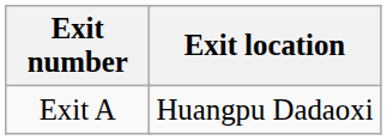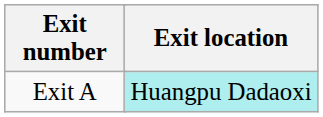Exit A | Exit location: no background -> paleturquoise background
